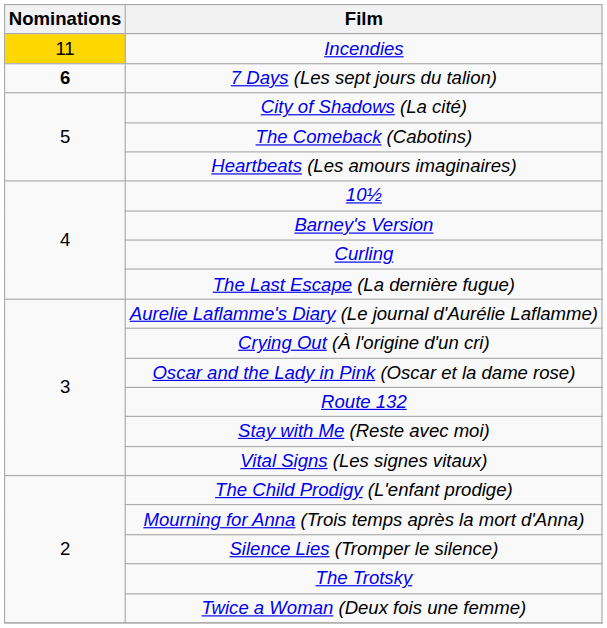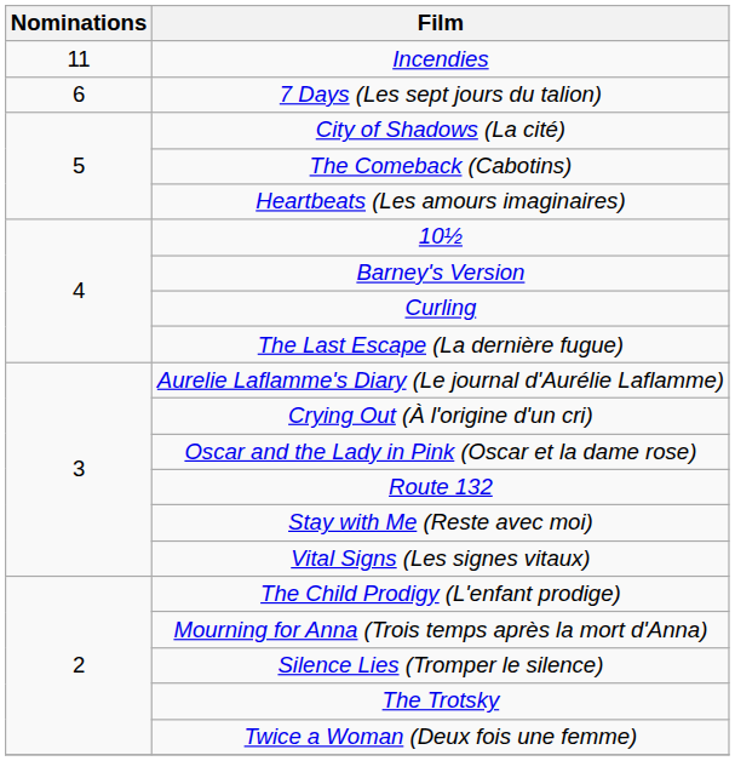Incendies | Nominations: gold background -> no background
7 Days (Les sept jours du talion) | Nominations: bold -> normal
